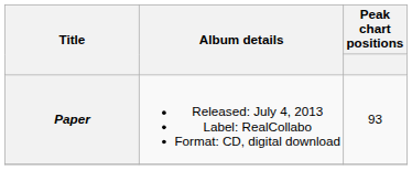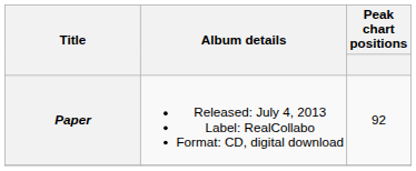Paper | Peak chart positions: 93 -> 92
